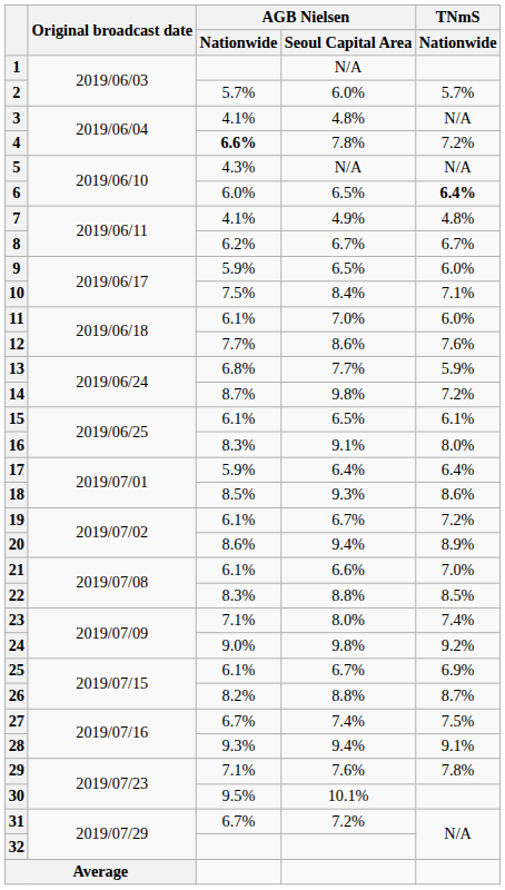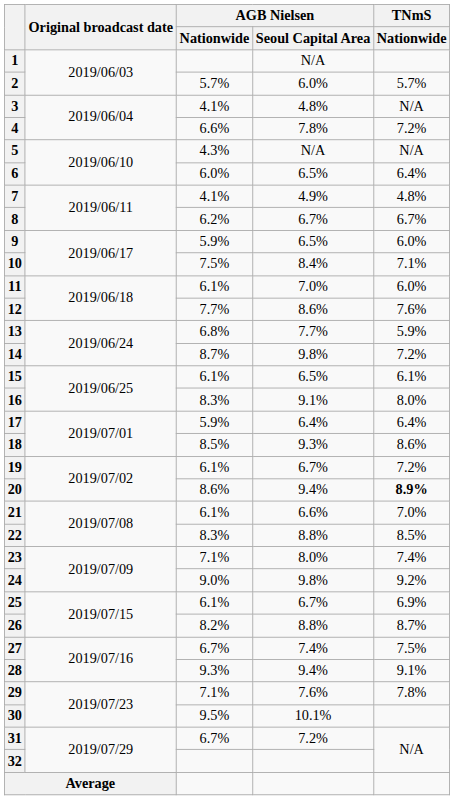4 | AGB Nielsen / Nationwide: bold -> normal
6 | TNmS / Nationwide: bold -> normal
20 | TNmS / Nationwide: normal -> bold
